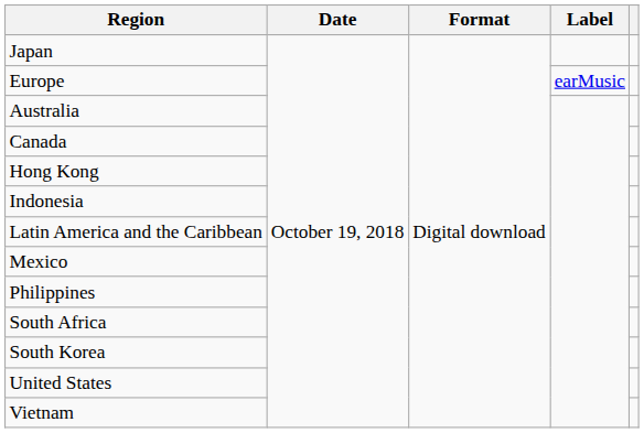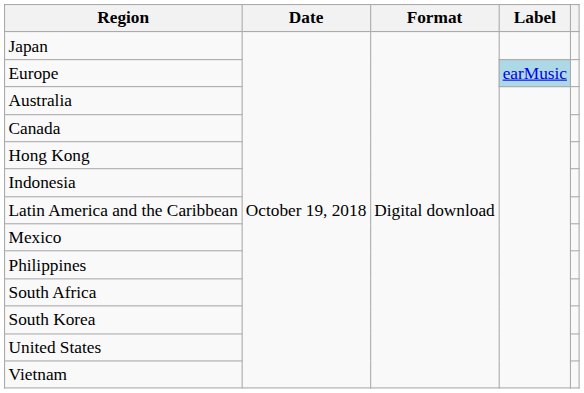Europe | Label: no background -> lightblue background
